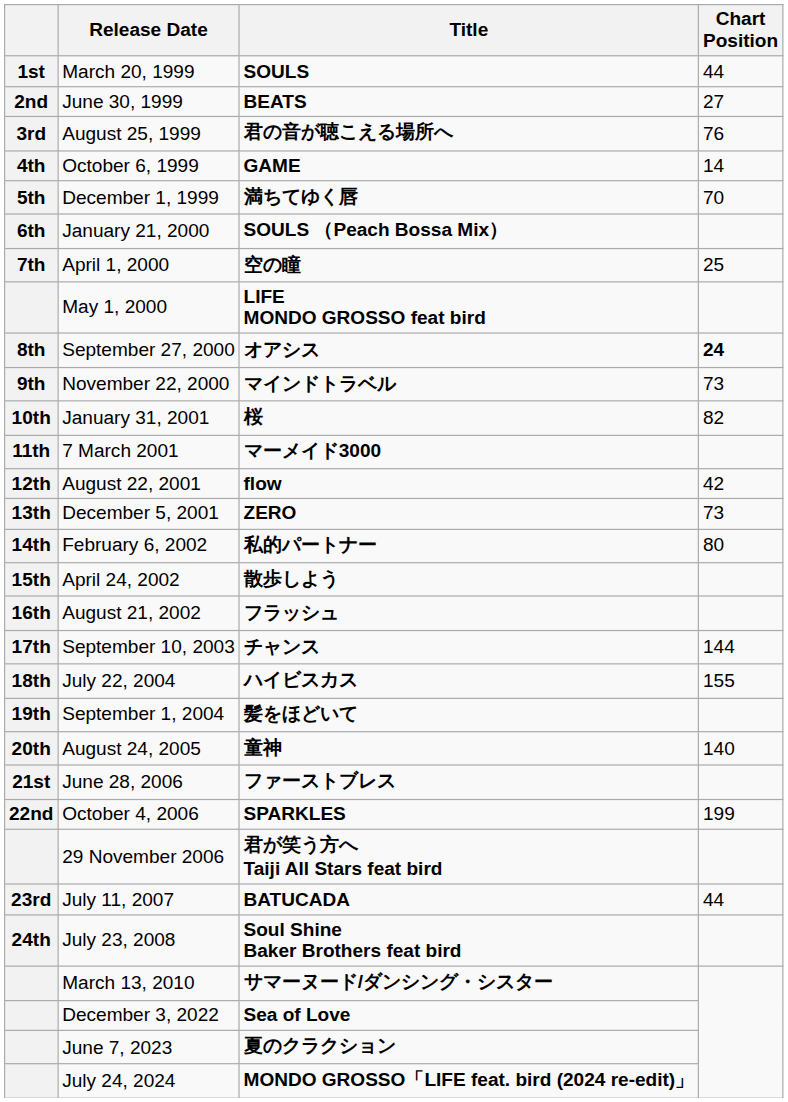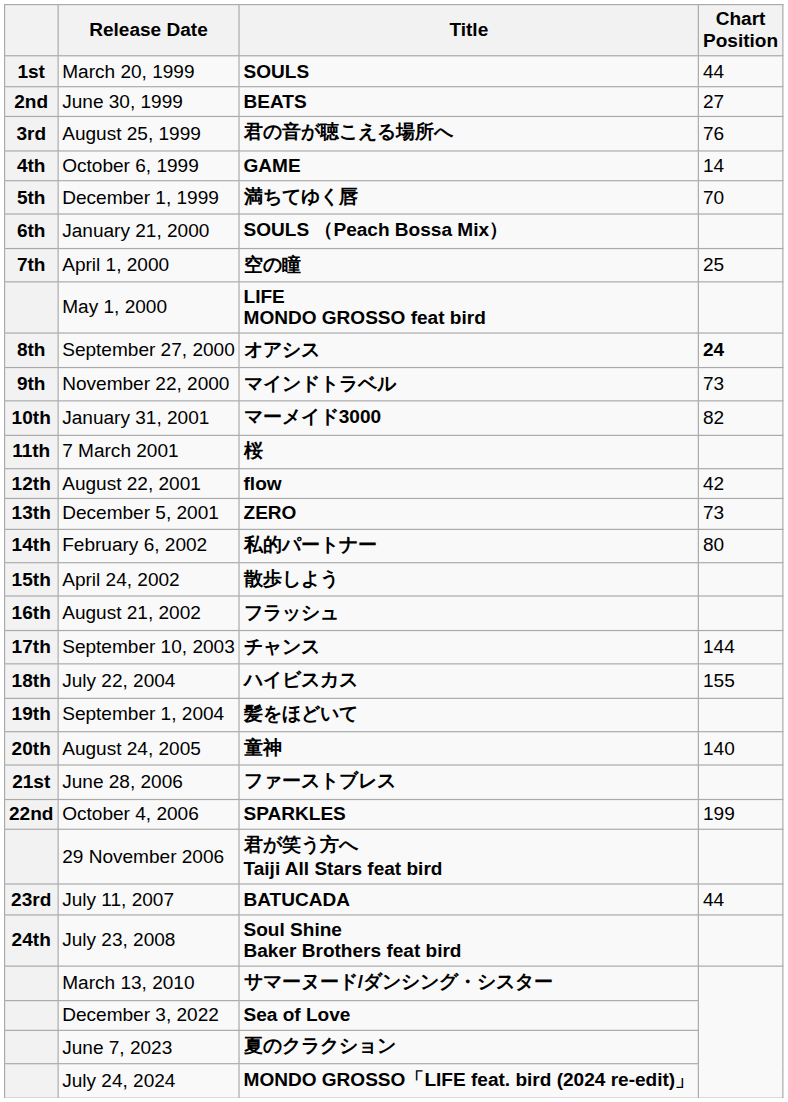January 31, 2001 | Title: 桜 -> マーメイド3000
7 March 2001 | Title: マーメイド3000 -> 桜
